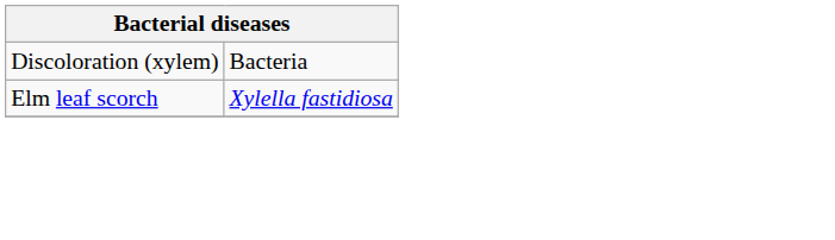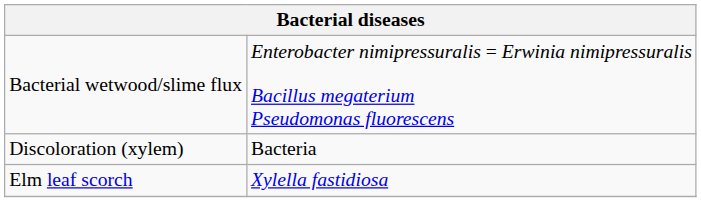+ row: Bacterial wetwood/slime flux | Enterobacter nimipressuralis = Erwinia nimipressuralis Bacillus megaterium Pseudomonas fluorescens
